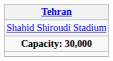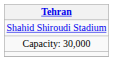row 3 | column 1: bold -> normal
